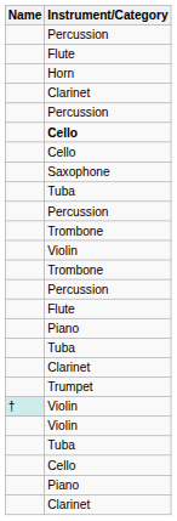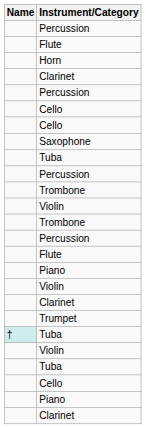row 7 | Instrument/Category: bold -> normal
row 18 | Instrument/Category: Tuba -> Violin
row 21 | Instrument/Category: Violin -> Tuba
